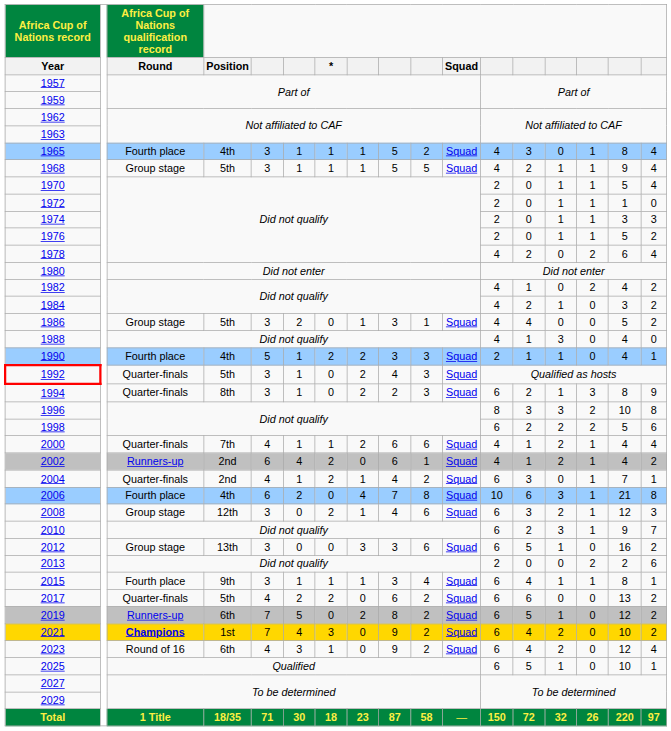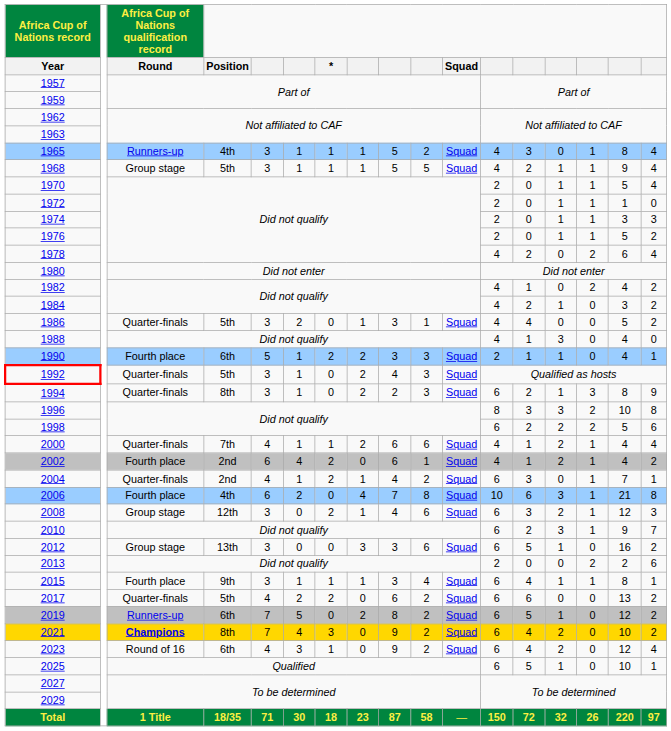1965 | Africa Cup of Nations qualification record / Round: Fourth place -> Runners-up
1986 | Africa Cup of Nations qualification record / Round: Group stage -> Quarter-finals
1990 | Position: 4th -> 6th
2002 | Africa Cup of Nations qualification record / Round: Runners-up -> Fourth place
2021 | Position: 1st -> 8th
